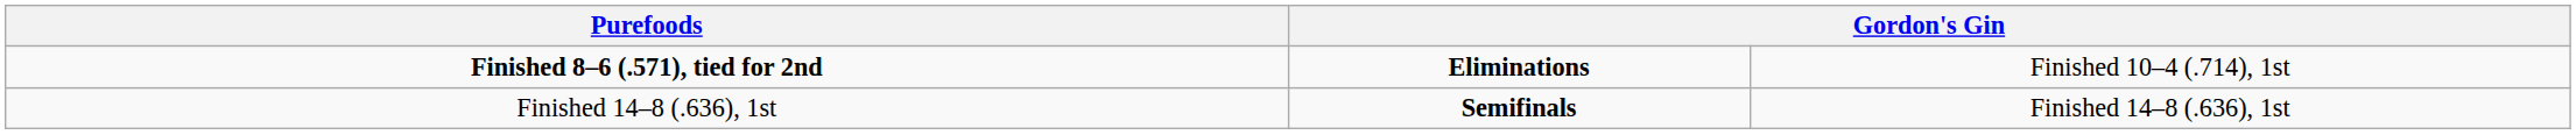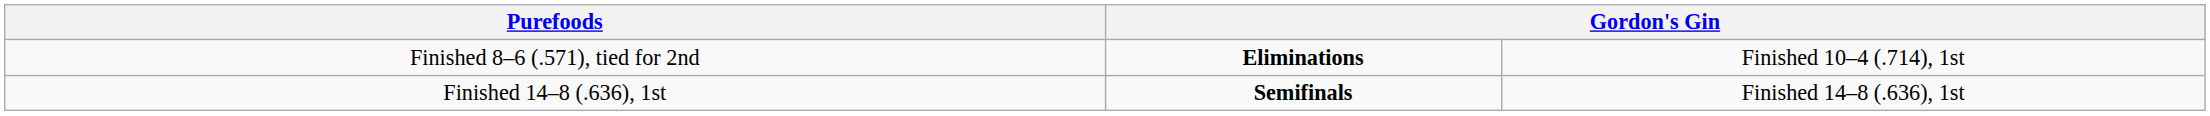Finished 8–6 (.571), tied for 2nd | column 1: bold -> normal
